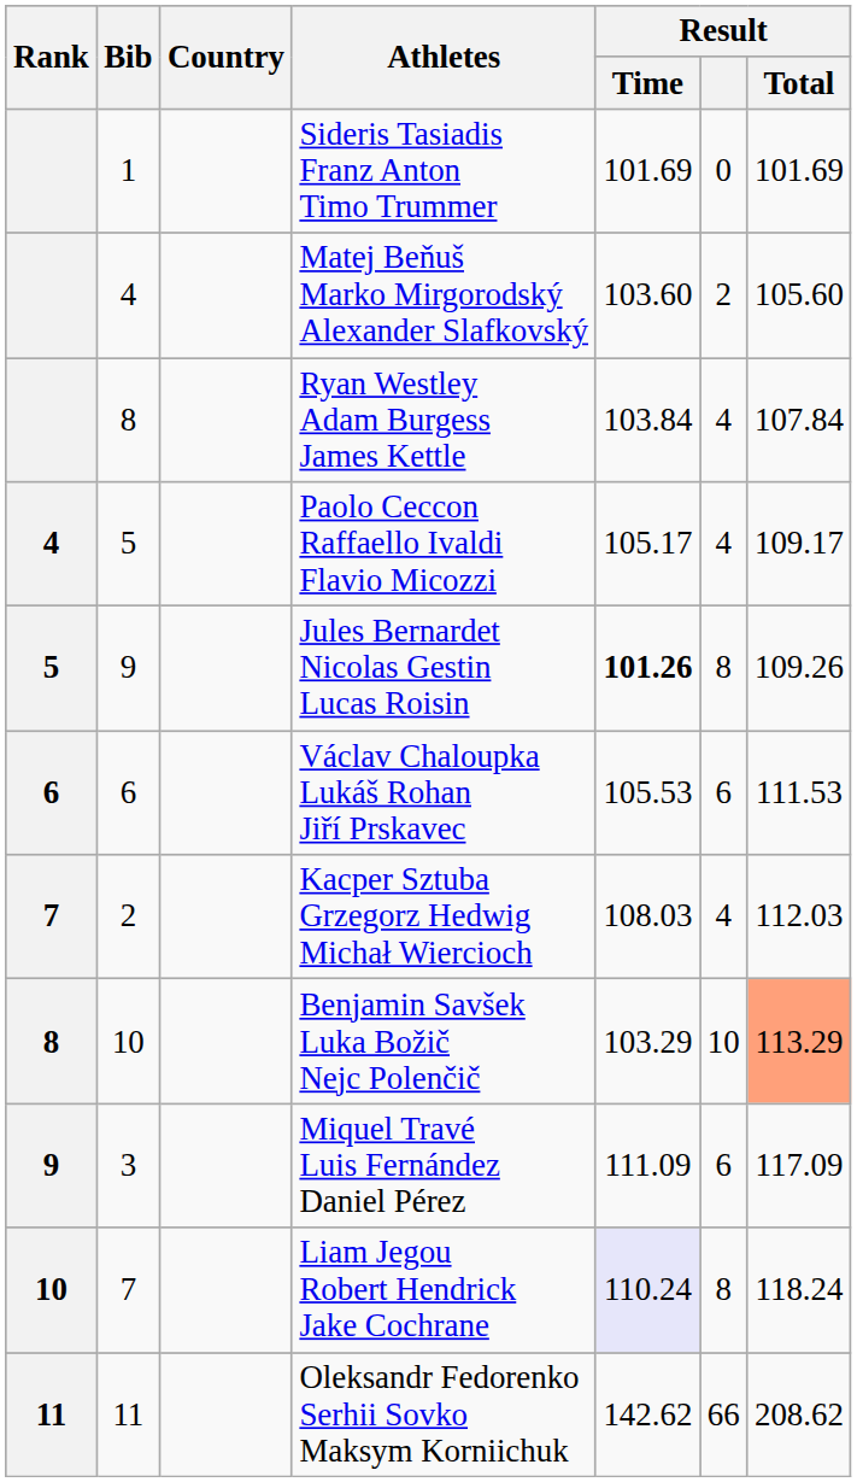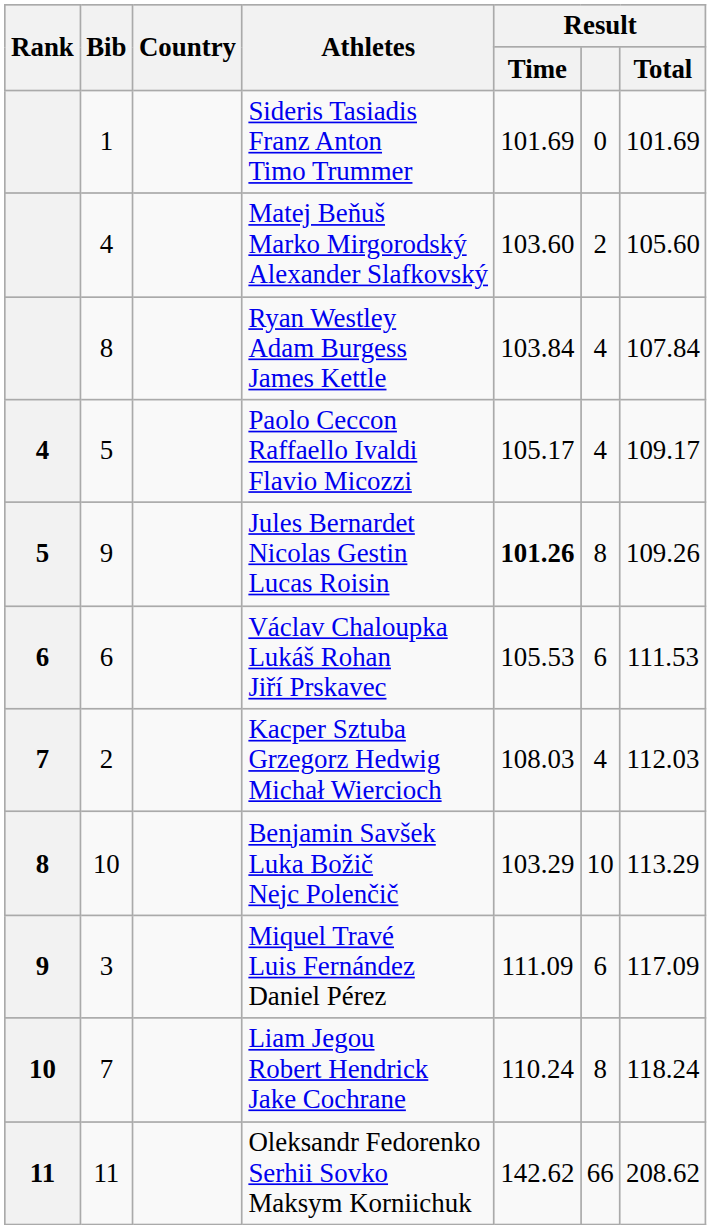Benjamin Savšek Luka Božič Nejc Polenčič | Result / Total: lightsalmon background -> no background
Liam Jegou Robert Hendrick Jake Cochrane | Result / Time: lavender background -> no background
